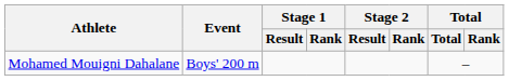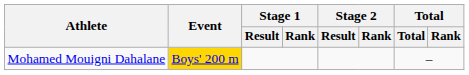Mohamed Mouigni Dahalane | Event: no background -> gold background
